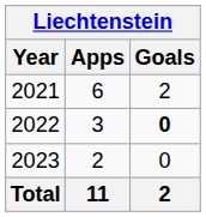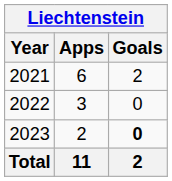2022 | Goals: bold -> normal
2023 | Goals: normal -> bold
